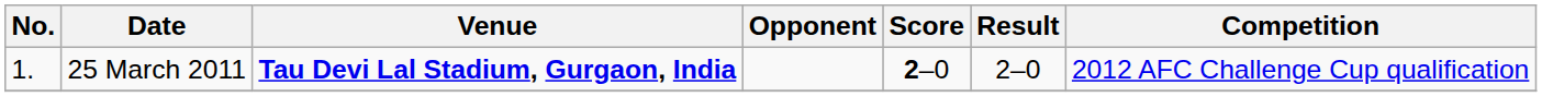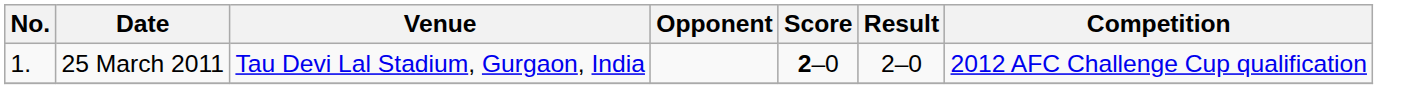25 March 2011 | Venue: bold -> normal
